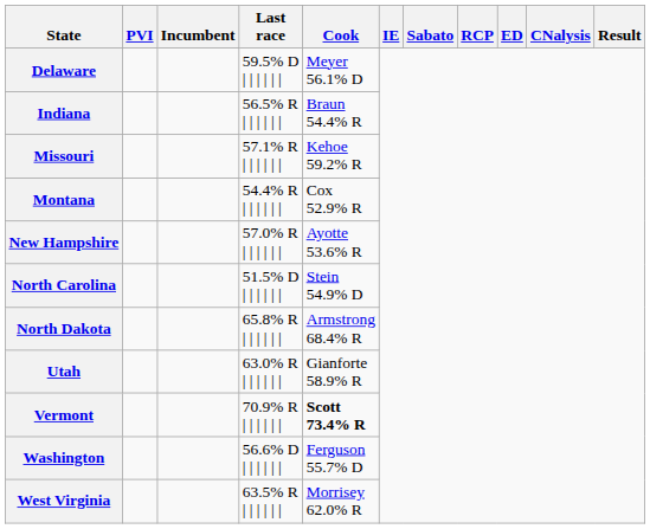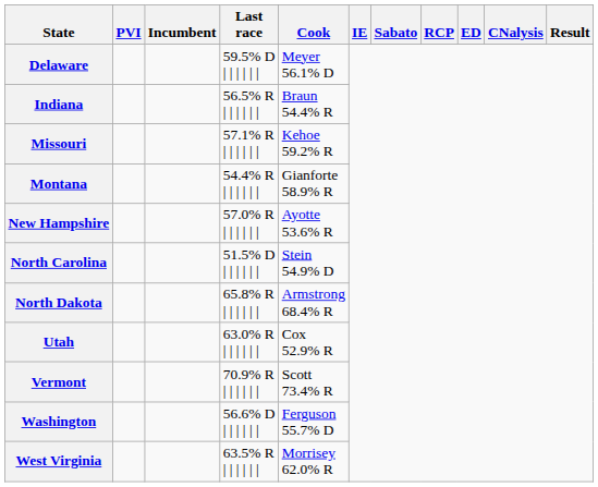Montana | Cook: Cox 52.9% R -> Gianforte 58.9% R
Utah | Cook: Gianforte 58.9% R -> Cox 52.9% R
Vermont | Cook: bold -> normal
